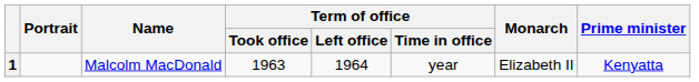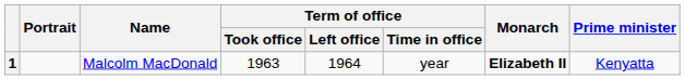1 | Monarch: normal -> bold
